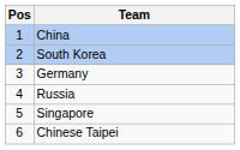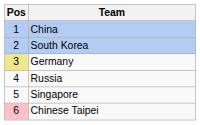Germany | Pos: no background -> khaki background
Chinese Taipei | Pos: no background -> pink background
